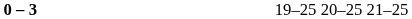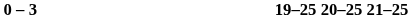row 1 | column 2: normal -> bold
